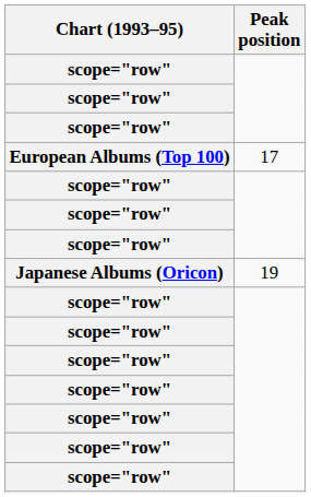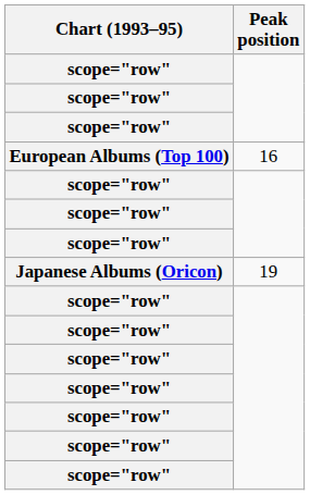European Albums (Top 100) | Peak position: 17 -> 16
